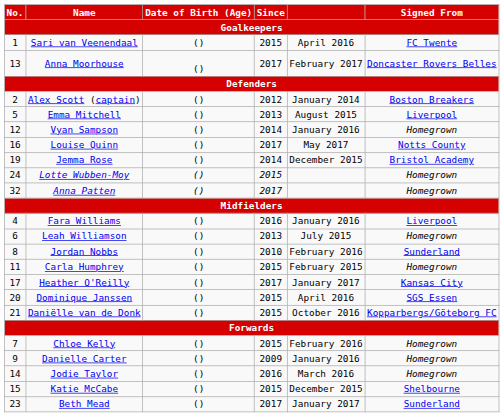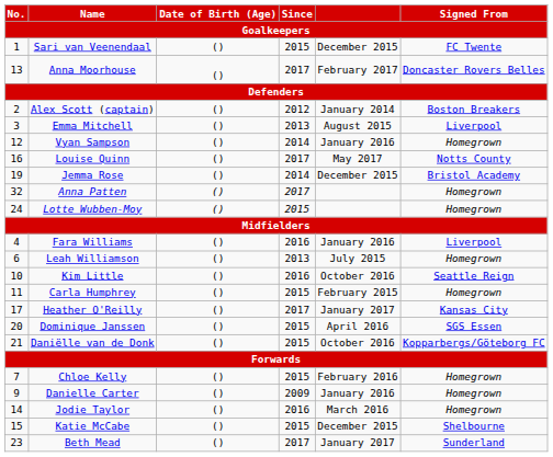Sari van Veenendaal | column 5: April 2016 -> December 2015
Emma Mitchell | No.: 5 -> 3
rows swapped: Lotte Wubben-Moy <-> Anna Patten
- row: 8 | Jordan Nobbs | () | 2010 | February 2016 | Sunderland
+ row: 10 | Kim Little | () | 2016 | October 2016 | Seattle Reign
